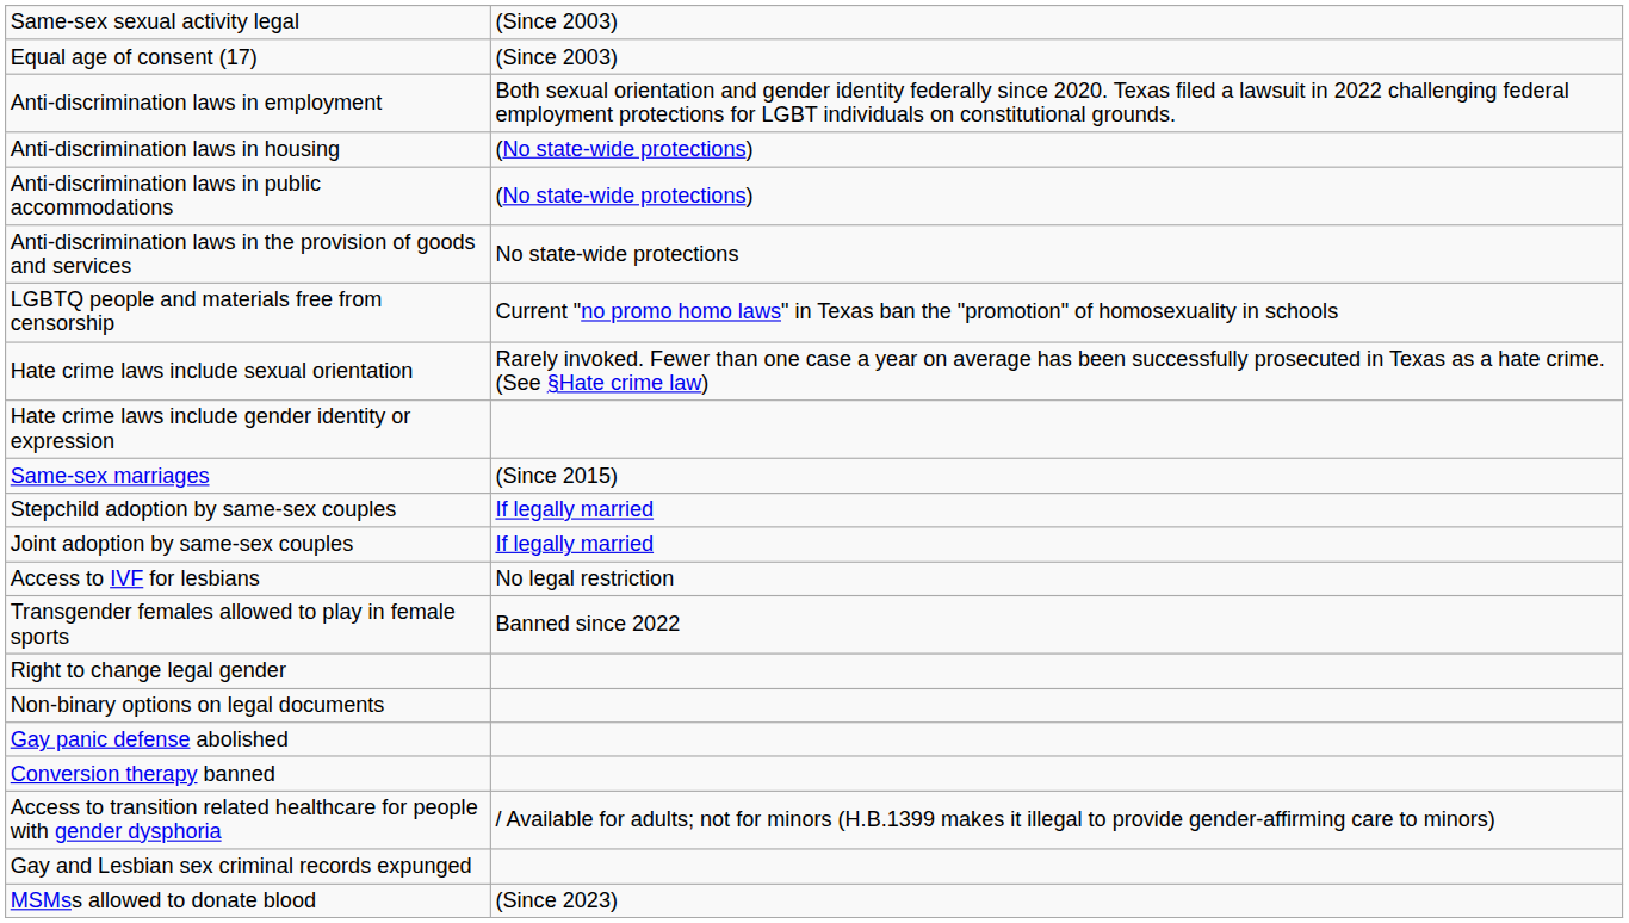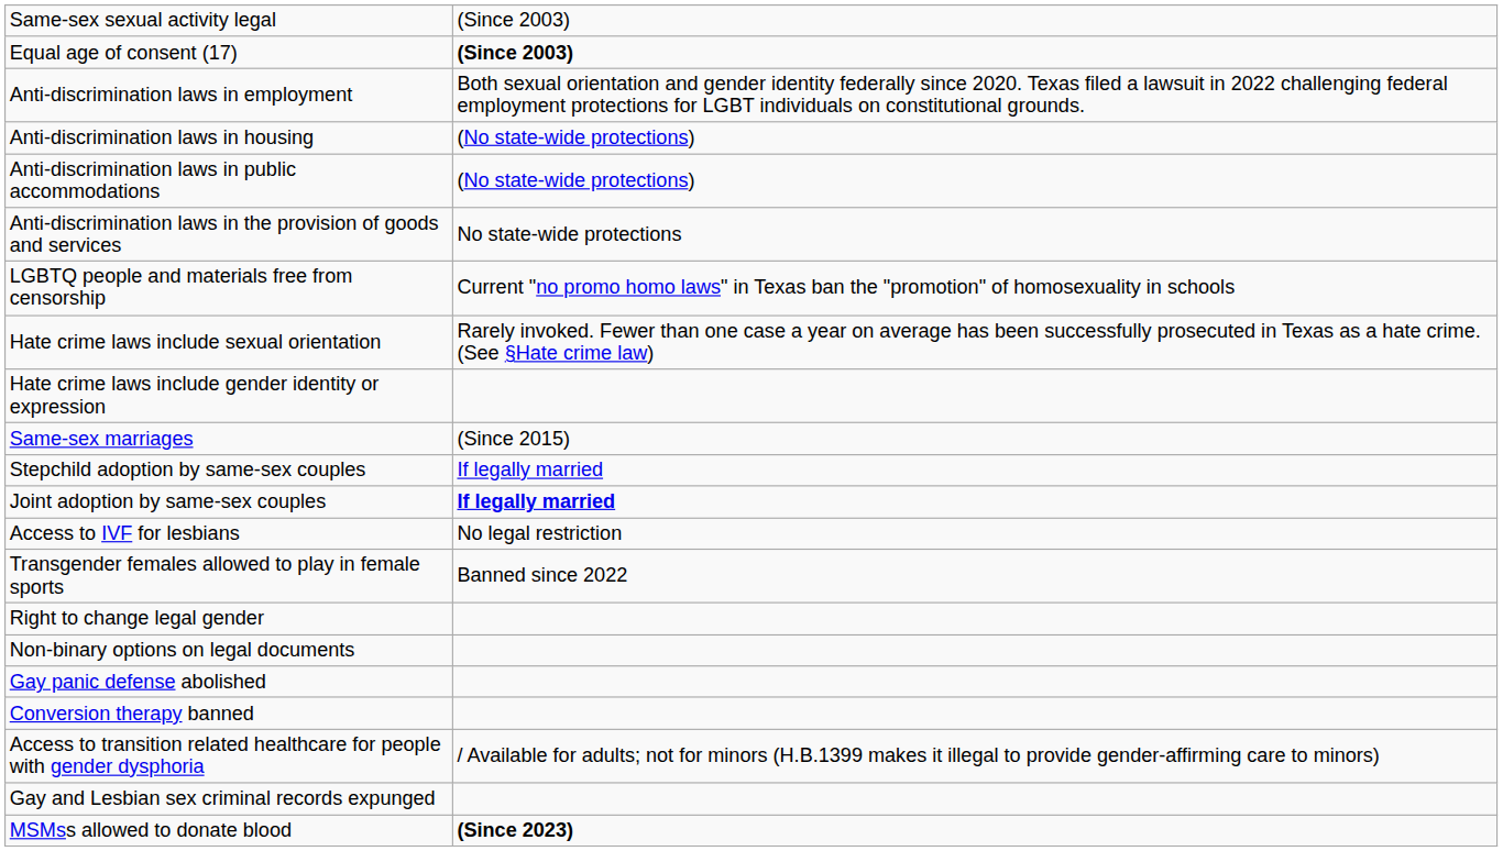Equal age of consent (17) | column 2: normal -> bold
Joint adoption by same-sex couples | column 2: normal -> bold
MSMss allowed to donate blood | column 2: normal -> bold
